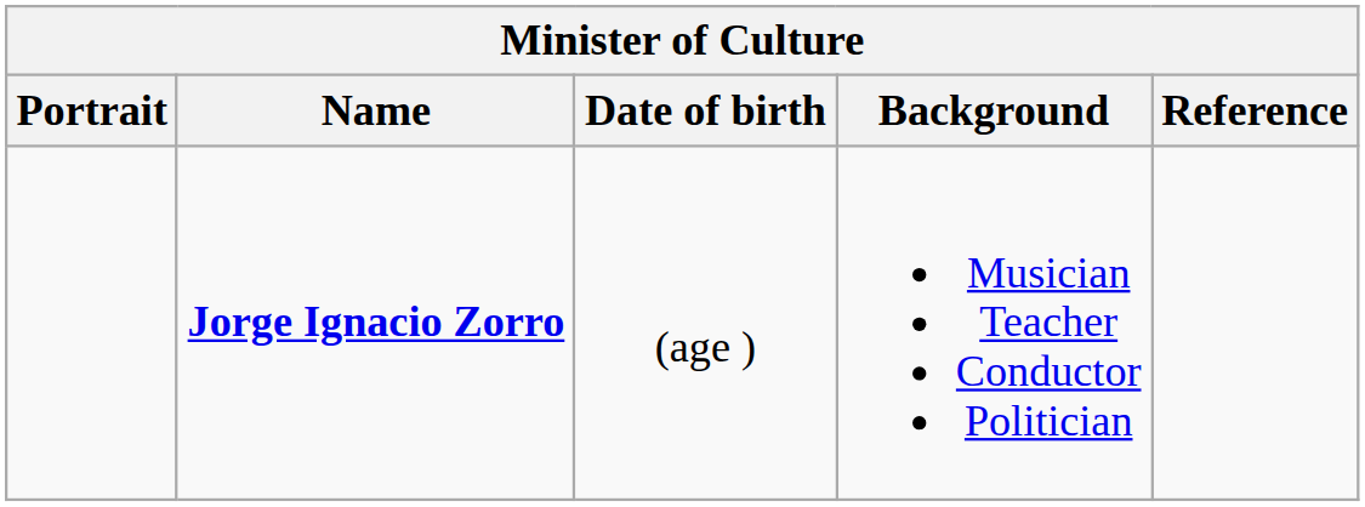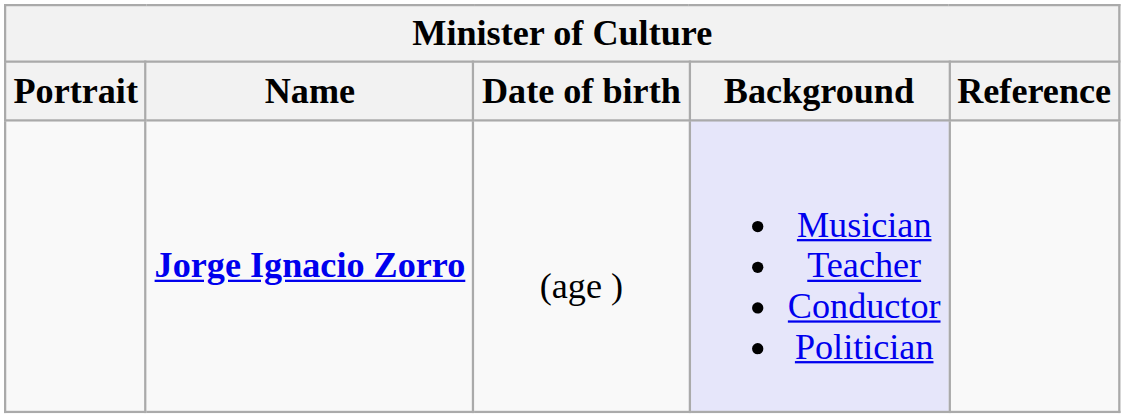Jorge Ignacio Zorro | Background: no background -> lavender background
